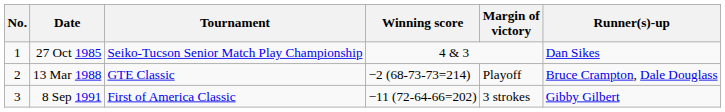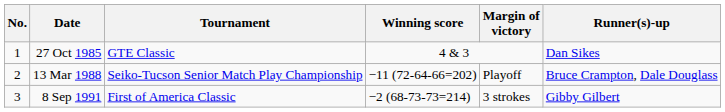27 Oct 1985 | Tournament: Seiko-Tucson Senior Match Play Championship -> GTE Classic
13 Mar 1988 | Tournament: GTE Classic -> Seiko-Tucson Senior Match Play Championship
13 Mar 1988 | Winning score: −2 (68-73-73=214) -> −11 (72-64-66=202)
8 Sep 1991 | Winning score: −11 (72-64-66=202) -> −2 (68-73-73=214)
